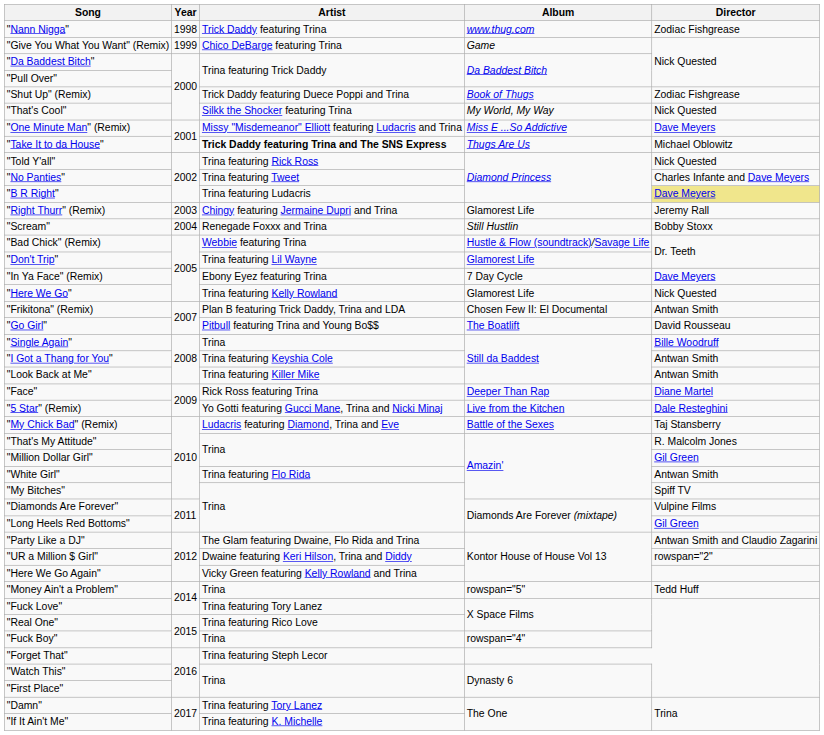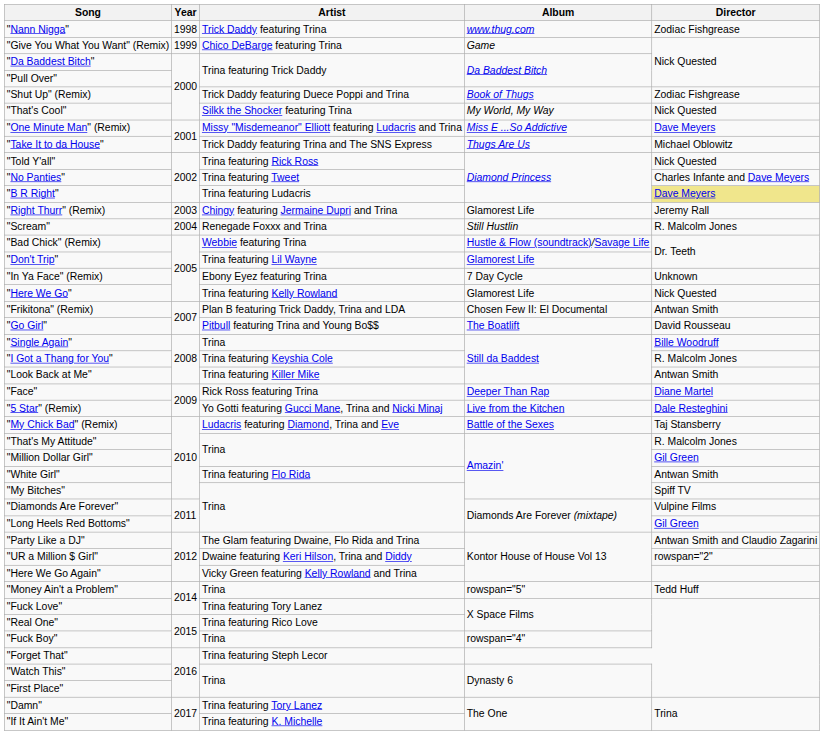"Take It to da House" | Artist: bold -> normal
"Scream" | Director: Bobby Stoxx -> R. Malcolm Jones
"In Ya Face" (Remix) | Director: Dave Meyers -> Unknown
"I Got a Thang for You" | Director: Antwan Smith -> R. Malcolm Jones
